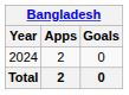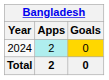2024 | Apps: no background -> paleturquoise background
2024 | Goals: no background -> gold background
